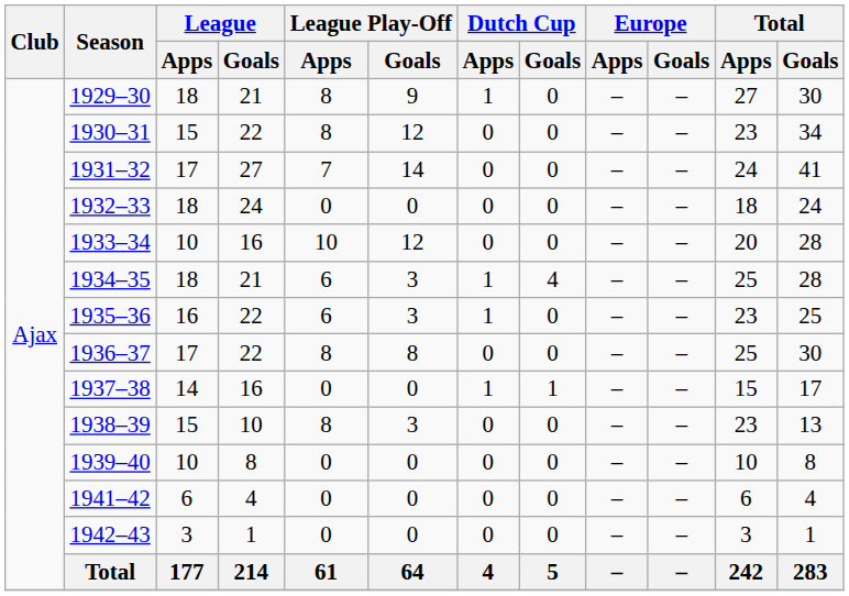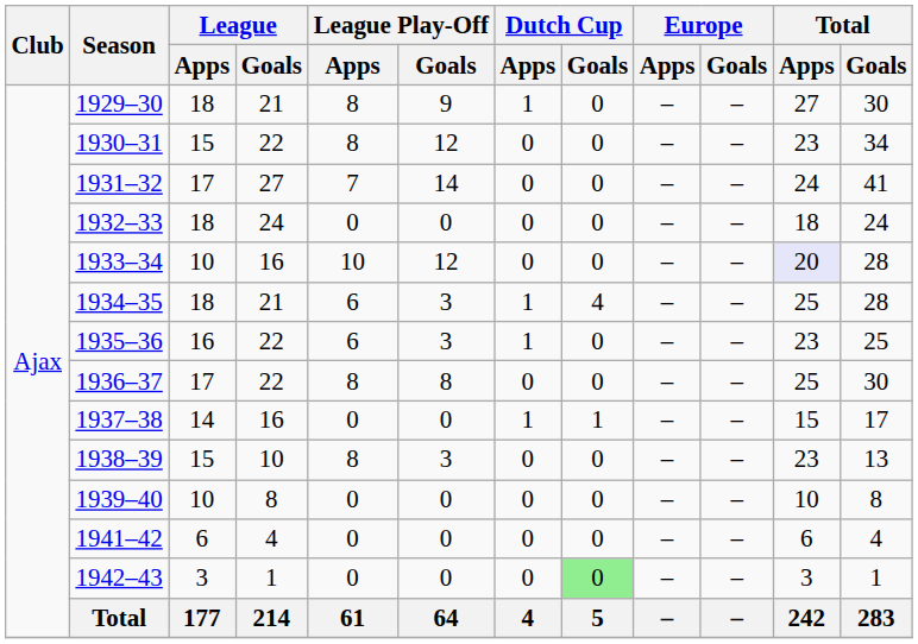1933–34 | Total / Apps: no background -> lavender background
1942–43 | Dutch Cup / Goals: no background -> lightgreen background
